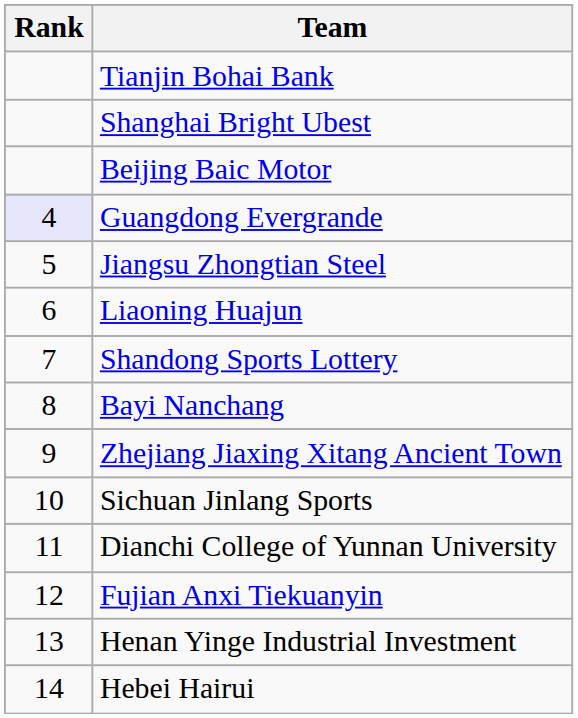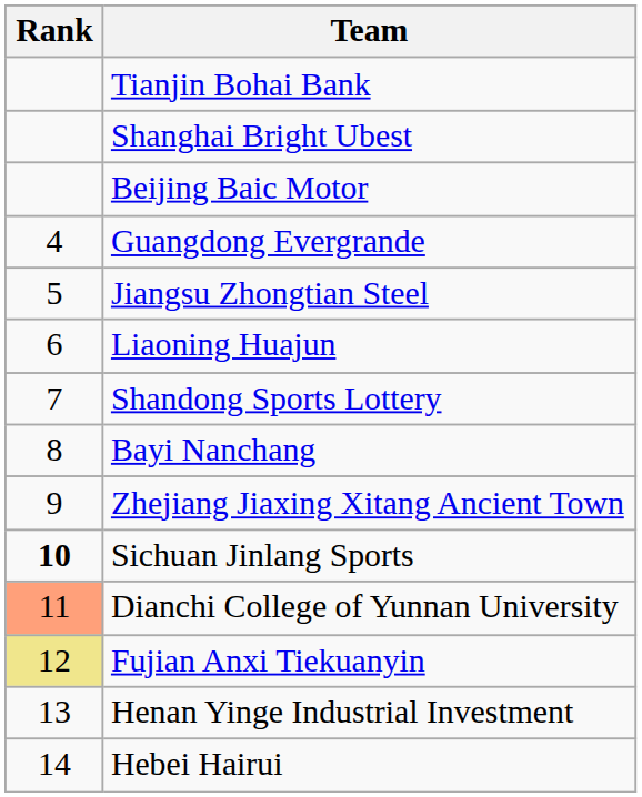Guangdong Evergrande | Rank: lavender background -> no background
Sichuan Jinlang Sports | Rank: normal -> bold
Dianchi College of Yunnan University | Rank: no background -> lightsalmon background
Fujian Anxi Tiekuanyin | Rank: no background -> khaki background
